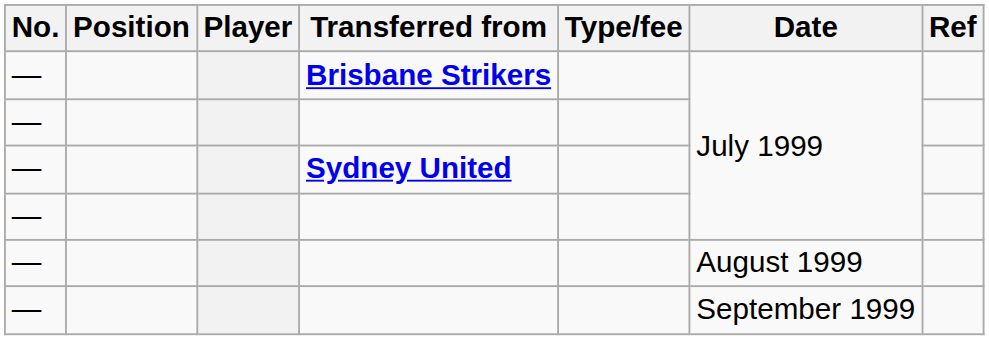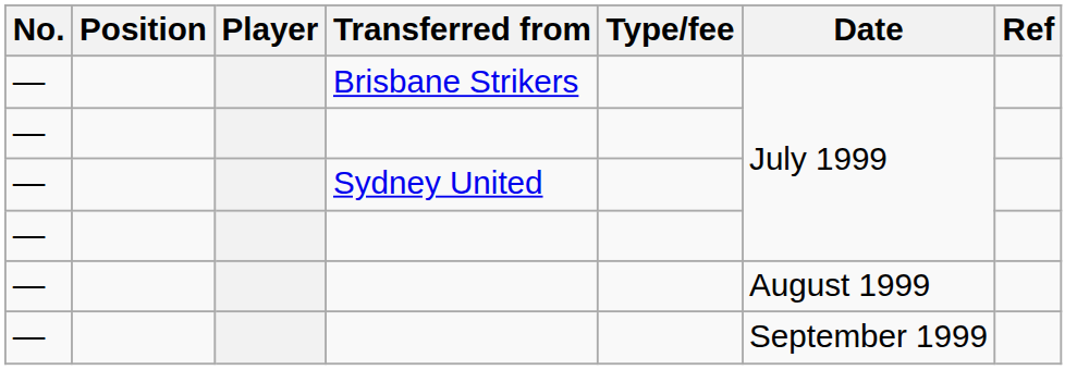Brisbane Strikers | Transferred from: bold -> normal
Sydney United | Transferred from: bold -> normal
